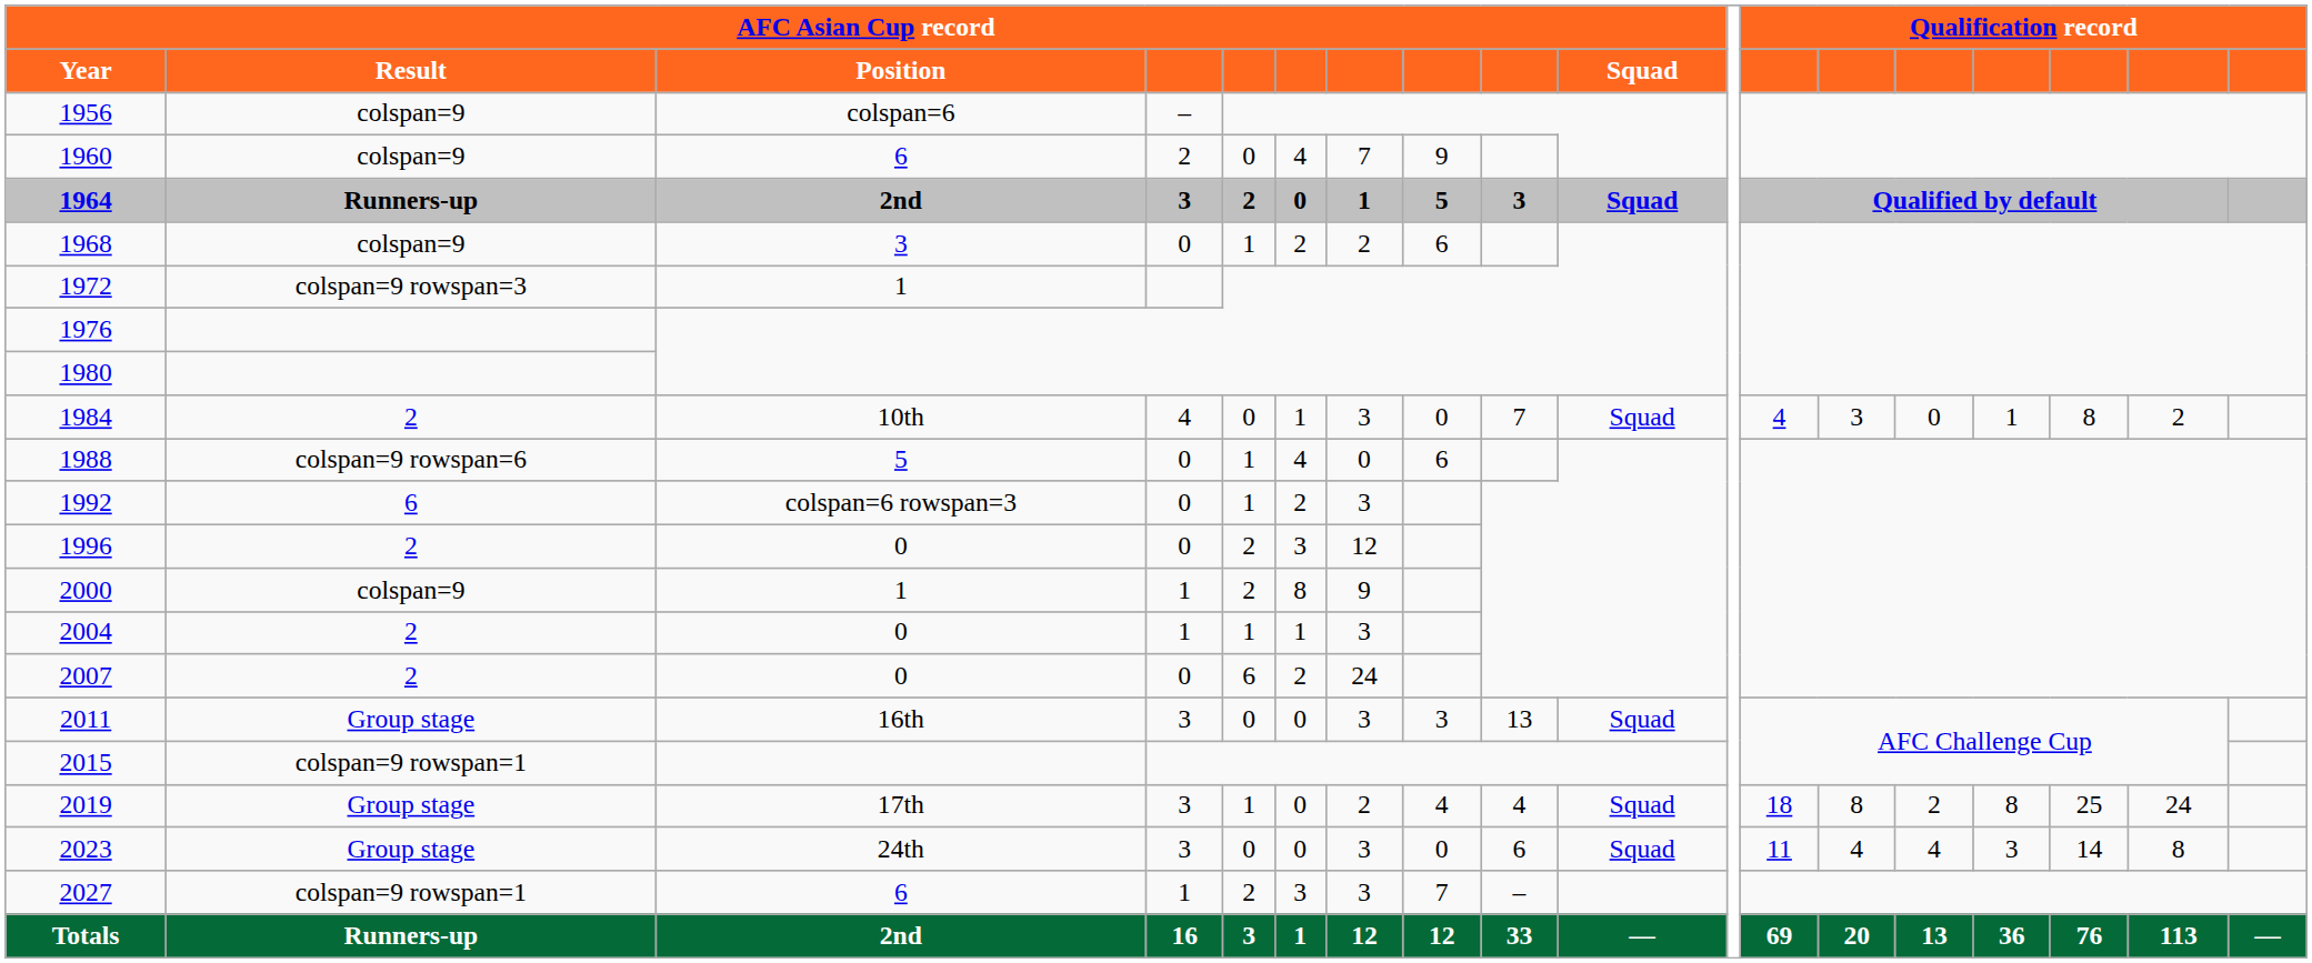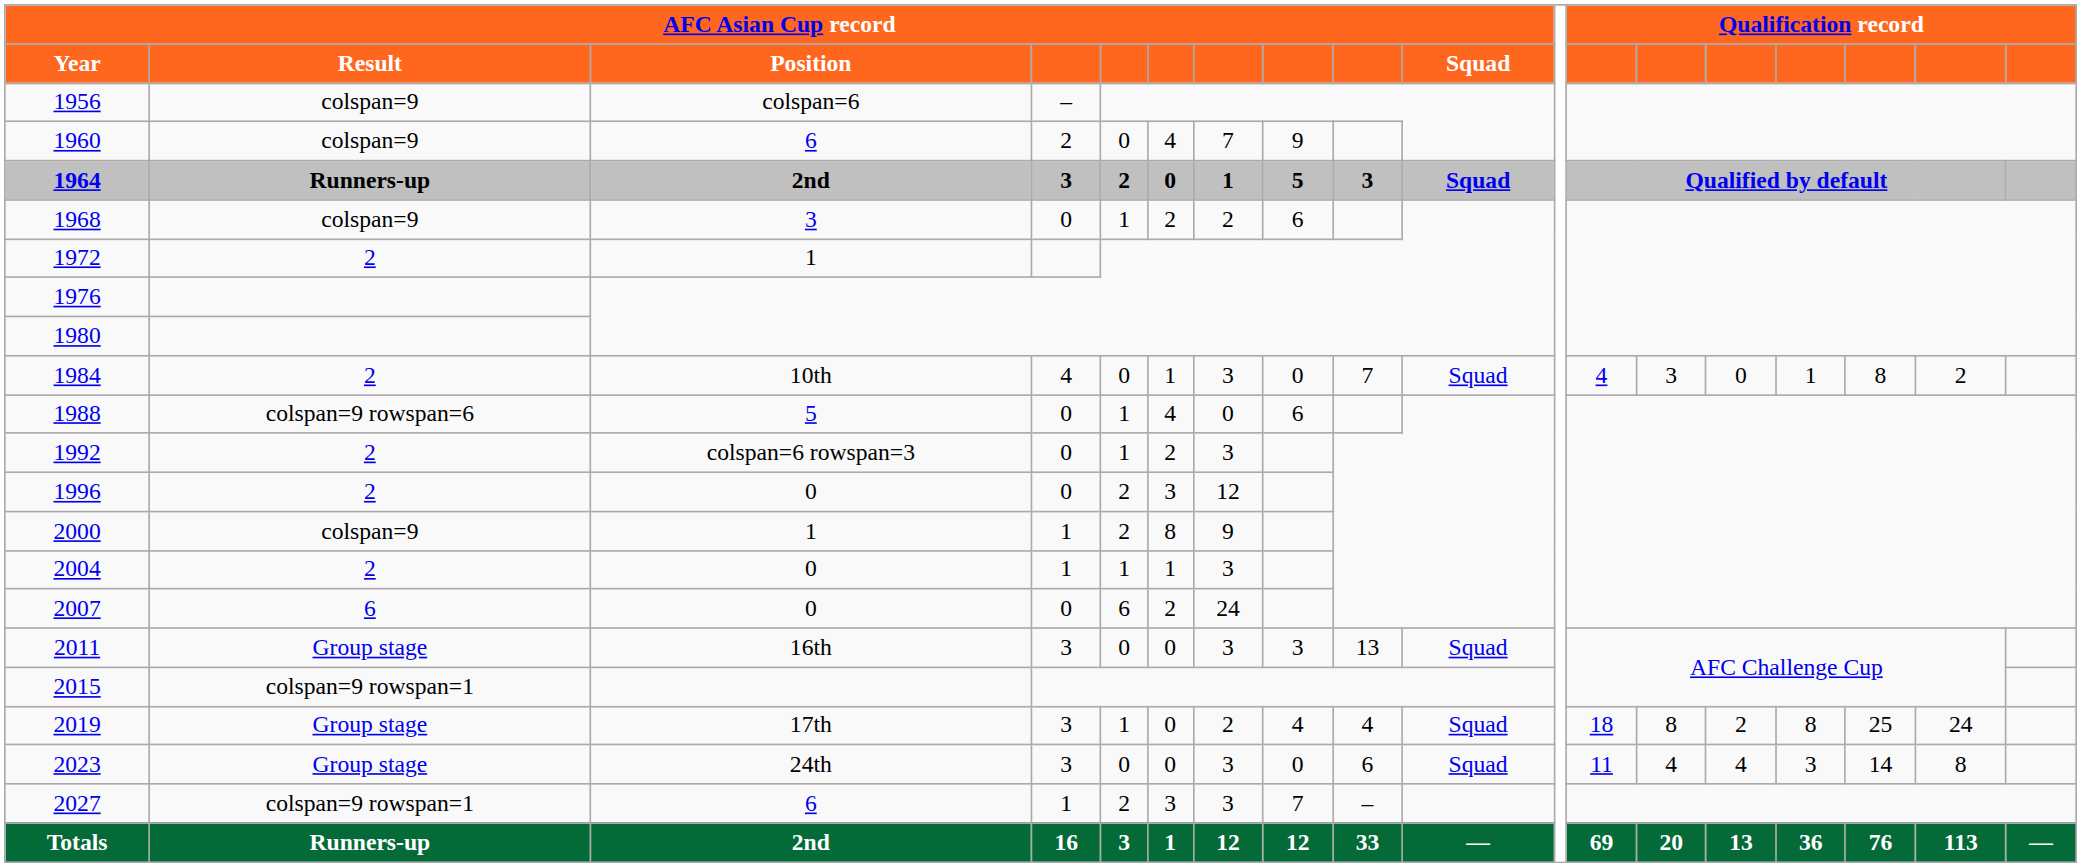1972 | AFC Asian Cup record / Result: colspan=9 rowspan=3 -> 2
1992 | AFC Asian Cup record / Result: 6 -> 2
2007 | AFC Asian Cup record / Result: 2 -> 6
